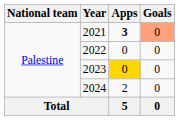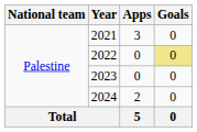2021 | Apps: bold -> normal
2021 | Goals: lightsalmon background -> no background
2022 | Goals: no background -> khaki background
2023 | Apps: gold background -> no background
